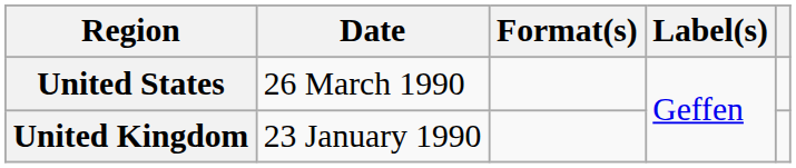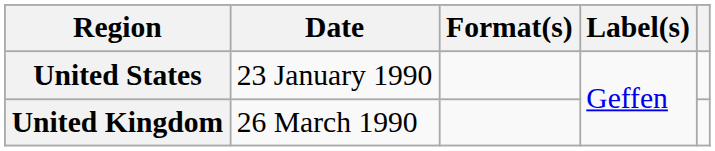United States | Date: 26 March 1990 -> 23 January 1990
United Kingdom | Date: 23 January 1990 -> 26 March 1990
